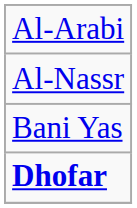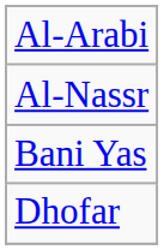row 4 | column 1: bold -> normal
